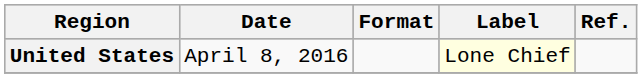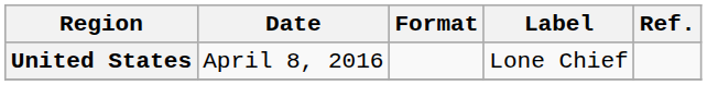United States | Label: lightyellow background -> no background
